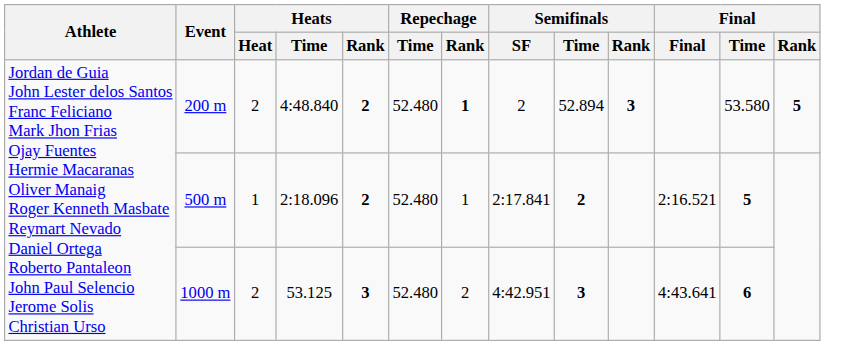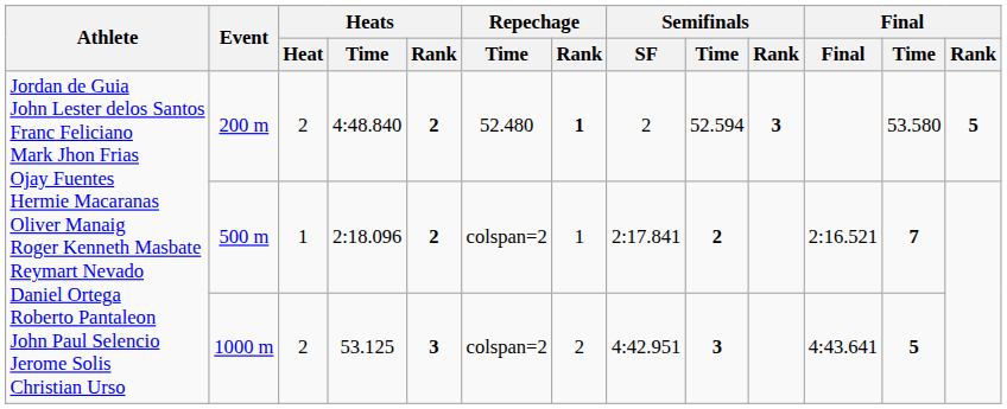200 m | Semifinals / Time: 52.894 -> 52.594
500 m | Repechage / Time: 52.480 -> colspan=2
500 m | Final / Time: 5 -> 7
1000 m | Repechage / Time: 52.480 -> colspan=2
1000 m | Final / Time: 6 -> 5
